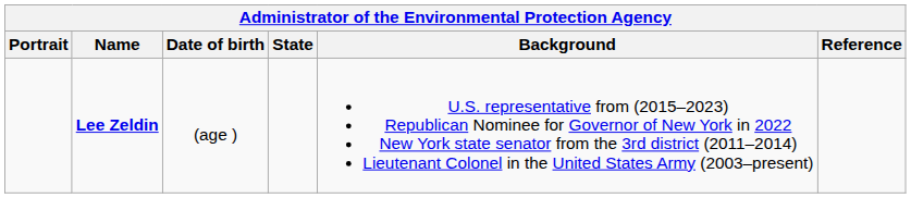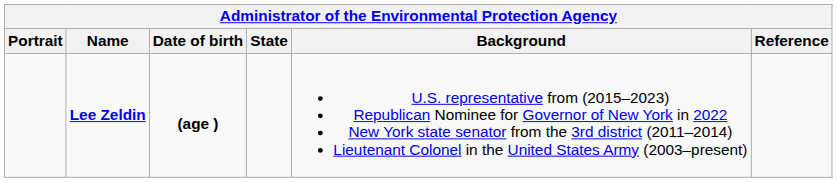Lee Zeldin | Date of birth: normal -> bold
